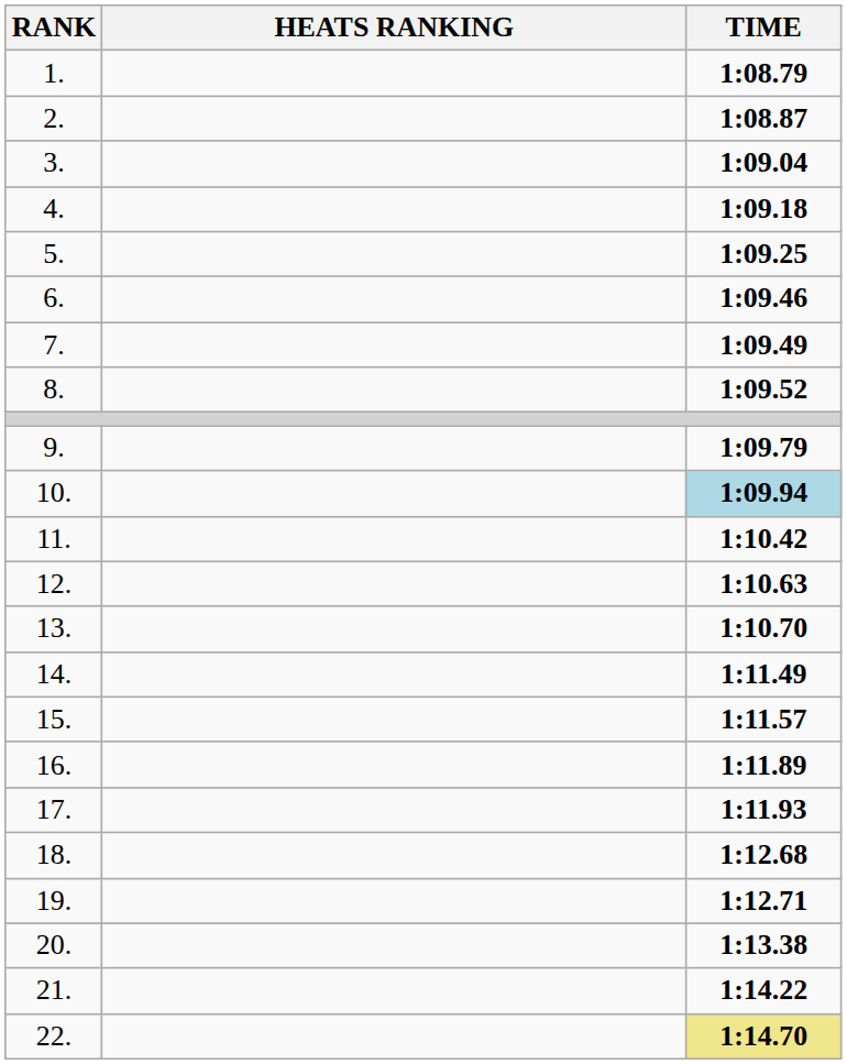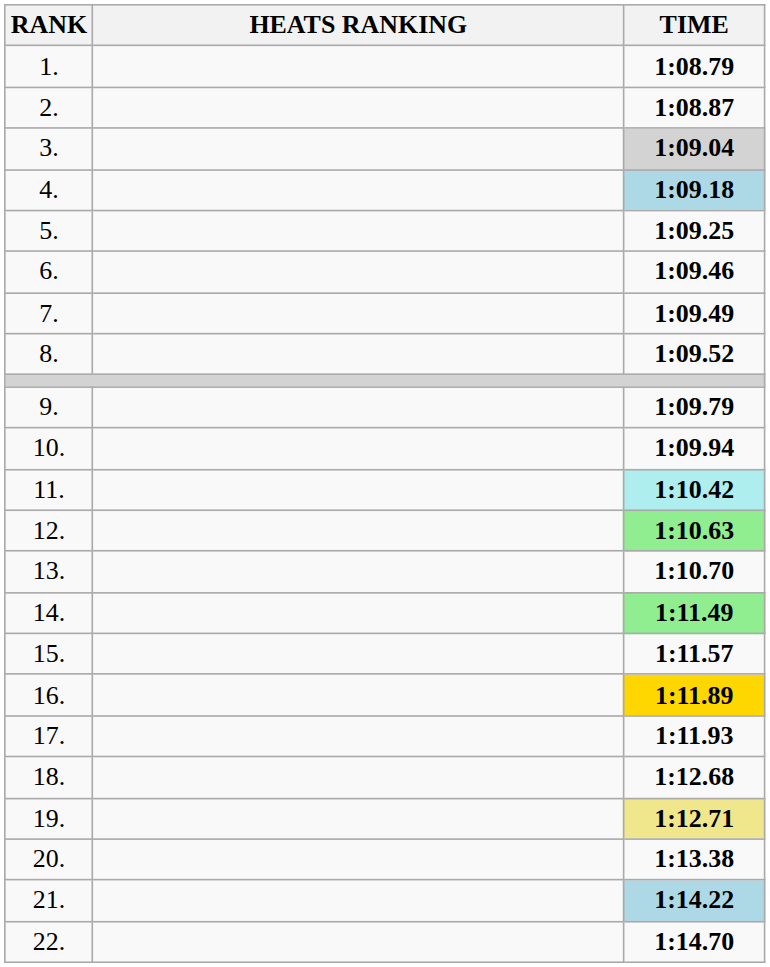3. | TIME: no background -> lightgrey background
4. | TIME: no background -> lightblue background
10. | TIME: lightblue background -> no background
11. | TIME: no background -> paleturquoise background
12. | TIME: no background -> lightgreen background
14. | TIME: no background -> lightgreen background
16. | TIME: no background -> gold background
19. | TIME: no background -> khaki background
21. | TIME: no background -> lightblue background
22. | TIME: khaki background -> no background
